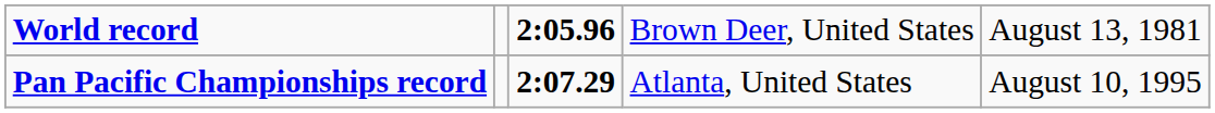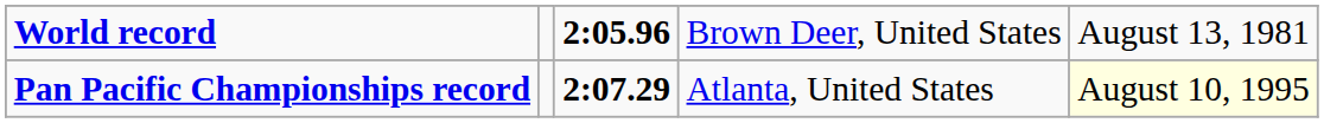Pan Pacific Championships record | column 5: no background -> lightyellow background
